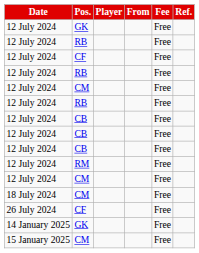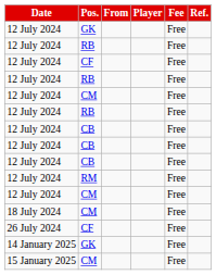columns swapped: Player <-> From
